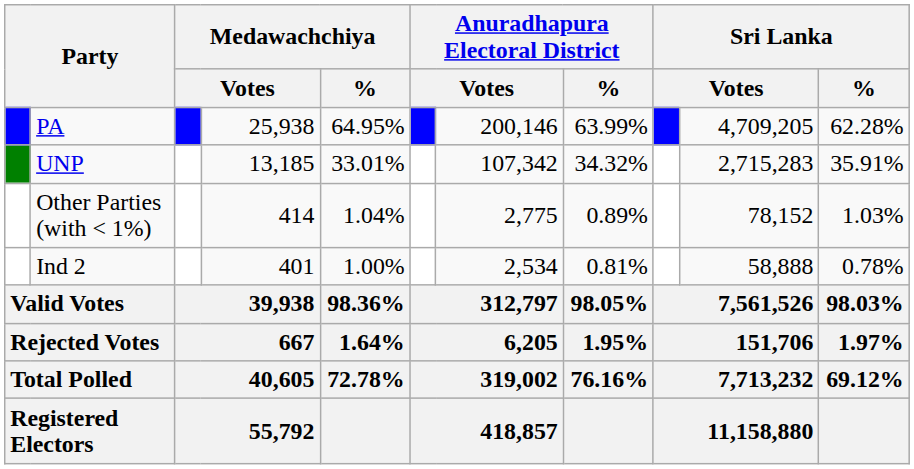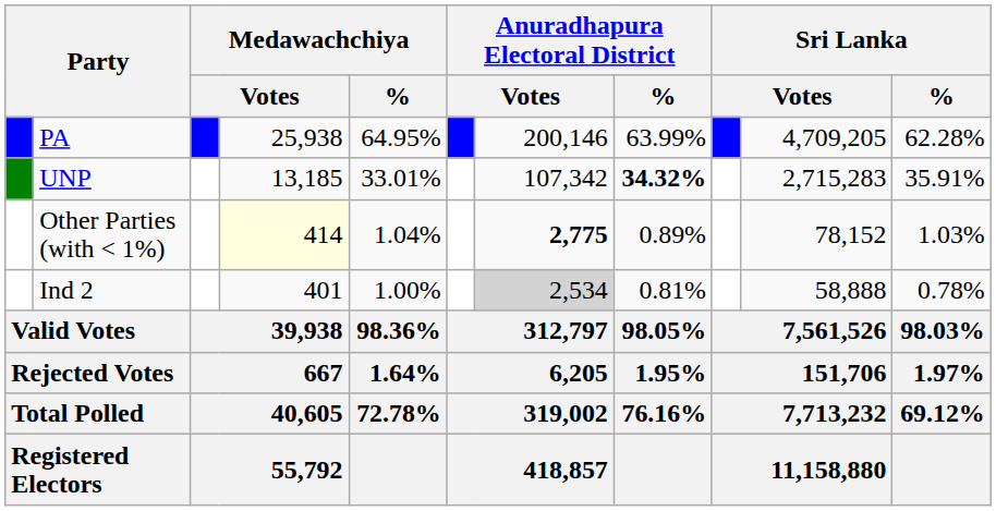UNP | Anuradhapura Electoral District / %: normal -> bold
Other Parties (with < 1%) | column 4: no background -> lightyellow background
Other Parties (with < 1%) | column 7: normal -> bold
Ind 2 | column 7: no background -> lightgrey background
